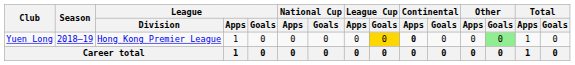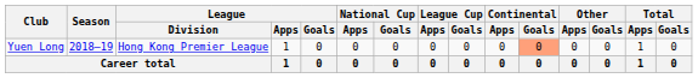Yuen Long | League Cup / Goals: gold background -> no background
Yuen Long | Continental / Apps: bold -> normal
Yuen Long | Continental / Goals: no background -> lightsalmon background
Yuen Long | Other / Goals: lightgreen background -> no background
